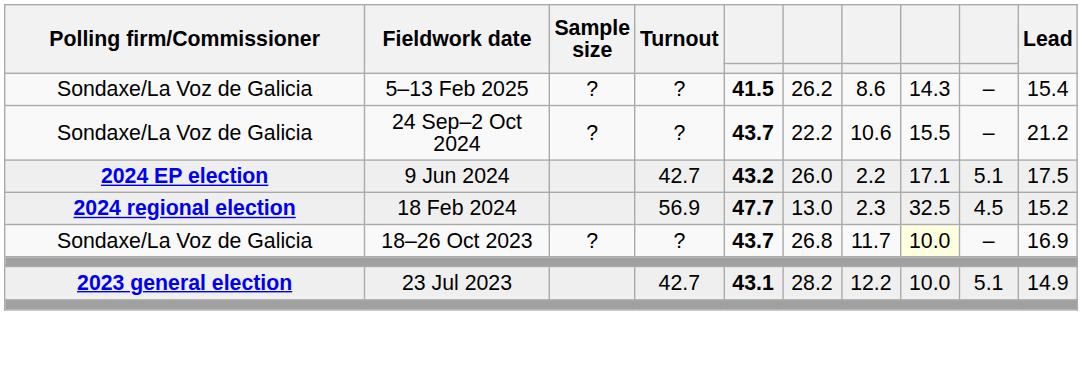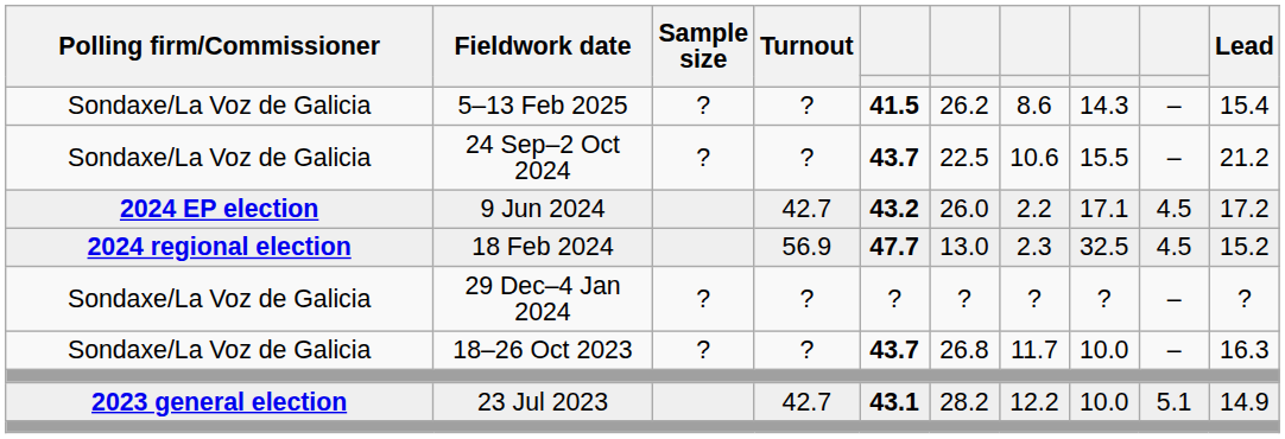24 Sep–2 Oct 2024 | column 6: 22.2 -> 22.5
9 Jun 2024 | column 9: 5.1 -> 4.5
9 Jun 2024 | Lead: 17.5 -> 17.2
+ row: Sondaxe/La Voz de Galicia | 29 Dec–4 Jan 2024 | ? | ? | ? | ? | ? | ? | – | ?
18–26 Oct 2023 | column 8: lightyellow background -> no background
18–26 Oct 2023 | Lead: 16.9 -> 16.3
